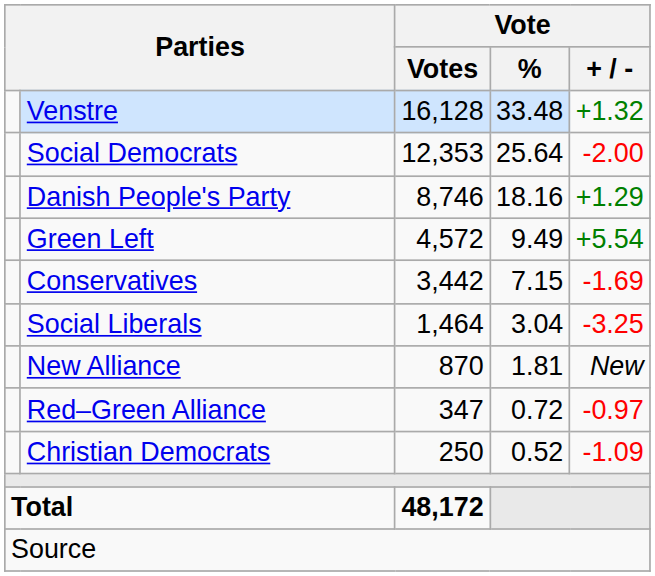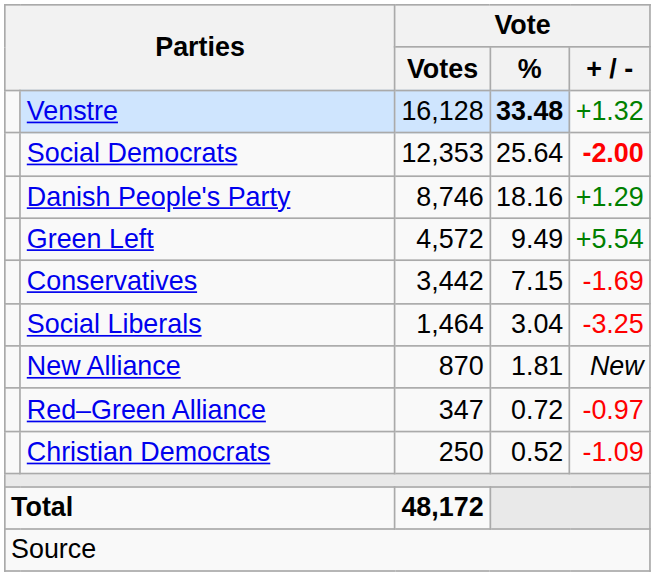Venstre | Vote / %: normal -> bold
Social Democrats | Vote / + / -: normal -> bold
